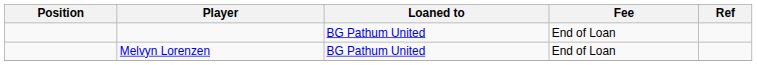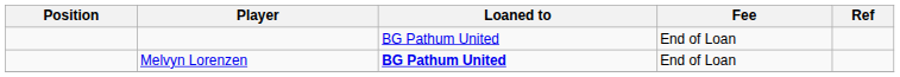Melvyn Lorenzen | Loaned to: normal -> bold
